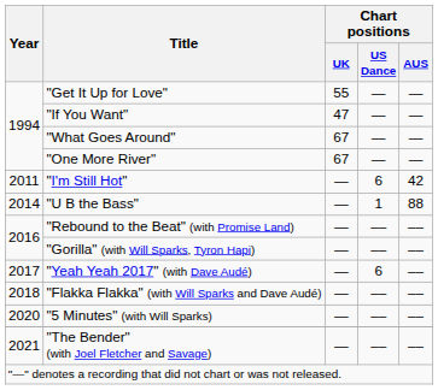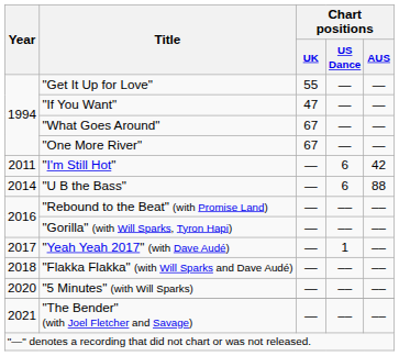"U B the Bass" | Chart positions / US Dance: 1 -> 6
"Yeah Yeah 2017" (with Dave Audé) | Chart positions / US Dance: 6 -> 1
